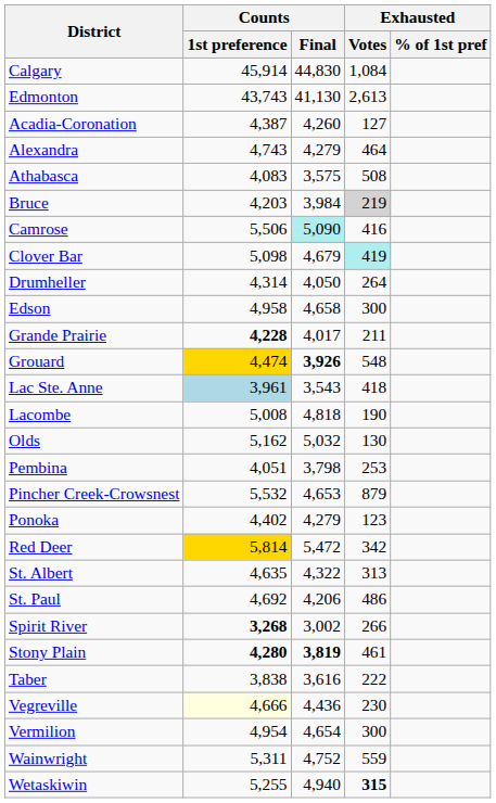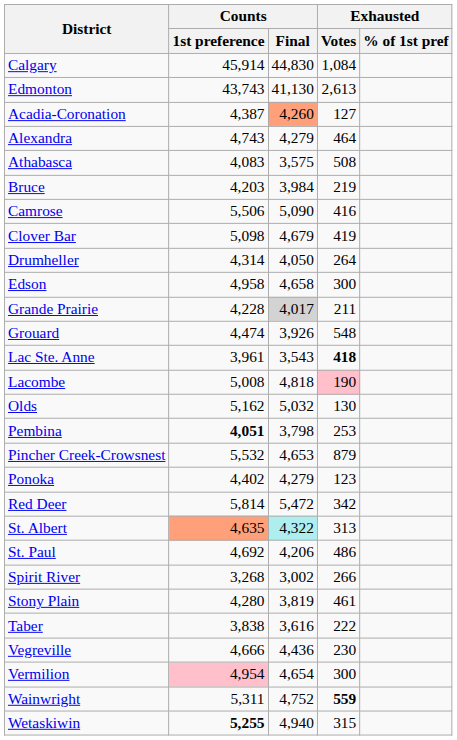Acadia-Coronation | Counts / Final: no background -> lightsalmon background
Bruce | Exhausted / Votes: lightgrey background -> no background
Camrose | Counts / Final: paleturquoise background -> no background
Clover Bar | Exhausted / Votes: paleturquoise background -> no background
Grande Prairie | Counts / 1st preference: bold -> normal
Grande Prairie | Counts / Final: no background -> lightgrey background
Grouard | Counts / 1st preference: gold background -> no background
Grouard | Counts / Final: bold -> normal
Lac Ste. Anne | Counts / 1st preference: lightblue background -> no background
Lac Ste. Anne | Exhausted / Votes: normal -> bold
Lacombe | Exhausted / Votes: no background -> pink background
Pembina | Counts / 1st preference: normal -> bold
Red Deer | Counts / 1st preference: gold background -> no background
St. Albert | Counts / 1st preference: no background -> lightsalmon background
St. Albert | Counts / Final: no background -> paleturquoise background
Spirit River | Counts / 1st preference: bold -> normal
Stony Plain | Counts / 1st preference: bold -> normal
Stony Plain | Counts / Final: bold -> normal
Vegreville | Counts / 1st preference: lightyellow background -> no background
Vermilion | Counts / 1st preference: no background -> pink background
Wainwright | Exhausted / Votes: normal -> bold
Wetaskiwin | Counts / 1st preference: normal -> bold
Wetaskiwin | Exhausted / Votes: bold -> normal
